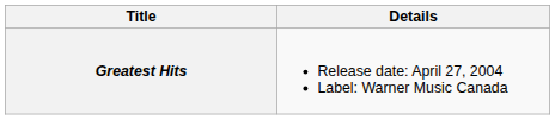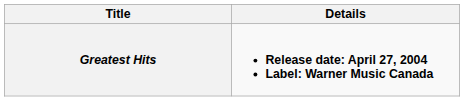Greatest Hits | Details: normal -> bold
